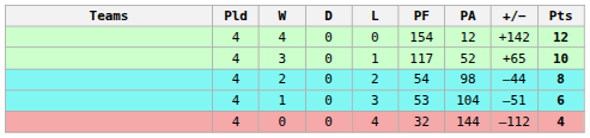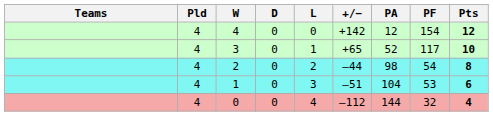columns swapped: PF <-> +/−
